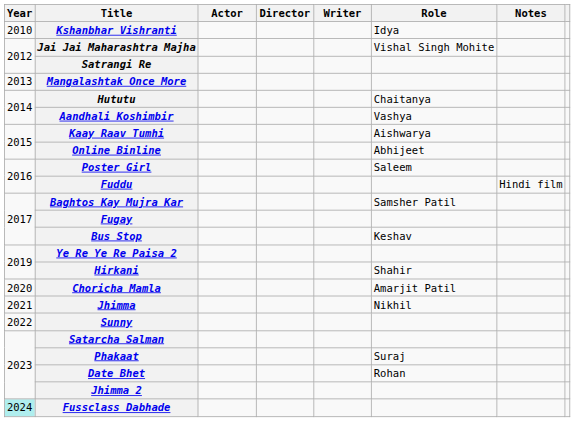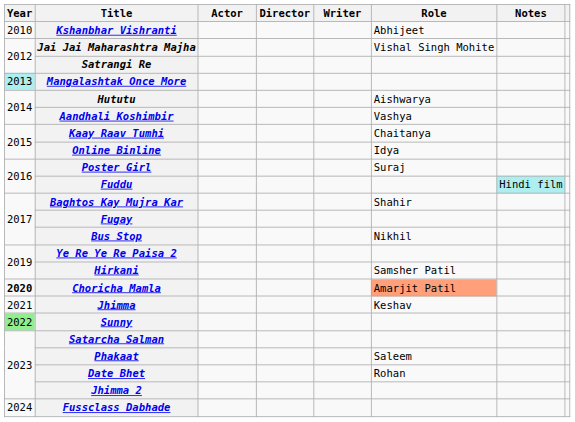Kshanbhar Vishranti | Role: Idya -> Abhijeet
Mangalashtak Once More | Year: no background -> paleturquoise background
Hututu | Role: Chaitanya -> Aishwarya
Kaay Raav Tumhi | Role: Aishwarya -> Chaitanya
Online Binline | Role: Abhijeet -> Idya
Poster Girl | Role: Saleem -> Suraj
Fuddu | Notes: no background -> paleturquoise background
Baghtos Kay Mujra Kar | Role: Samsher Patil -> Shahir
Bus Stop | Role: Keshav -> Nikhil
Hirkani | Role: Shahir -> Samsher Patil
Choricha Mamla | Year: normal -> bold
Choricha Mamla | Role: no background -> lightsalmon background
Jhimma | Role: Nikhil -> Keshav
Sunny | Year: no background -> lightgreen background
Phakaat | Role: Suraj -> Saleem
Fussclass Dabhade | Year: paleturquoise background -> no background
